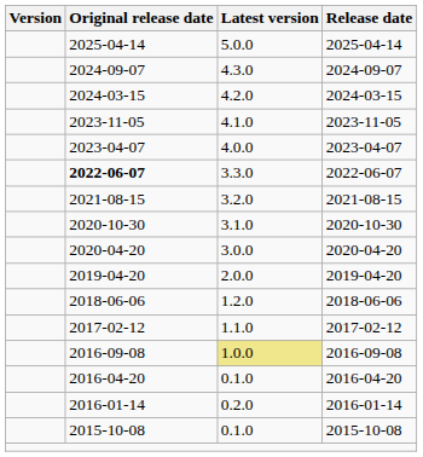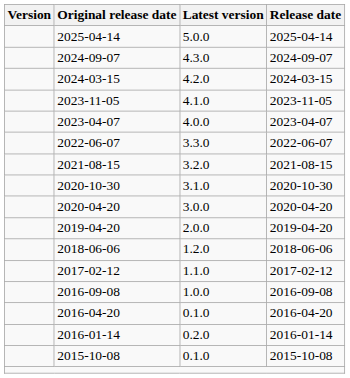row 7 | Original release date: bold -> normal
row 14 | Latest version: khaki background -> no background
